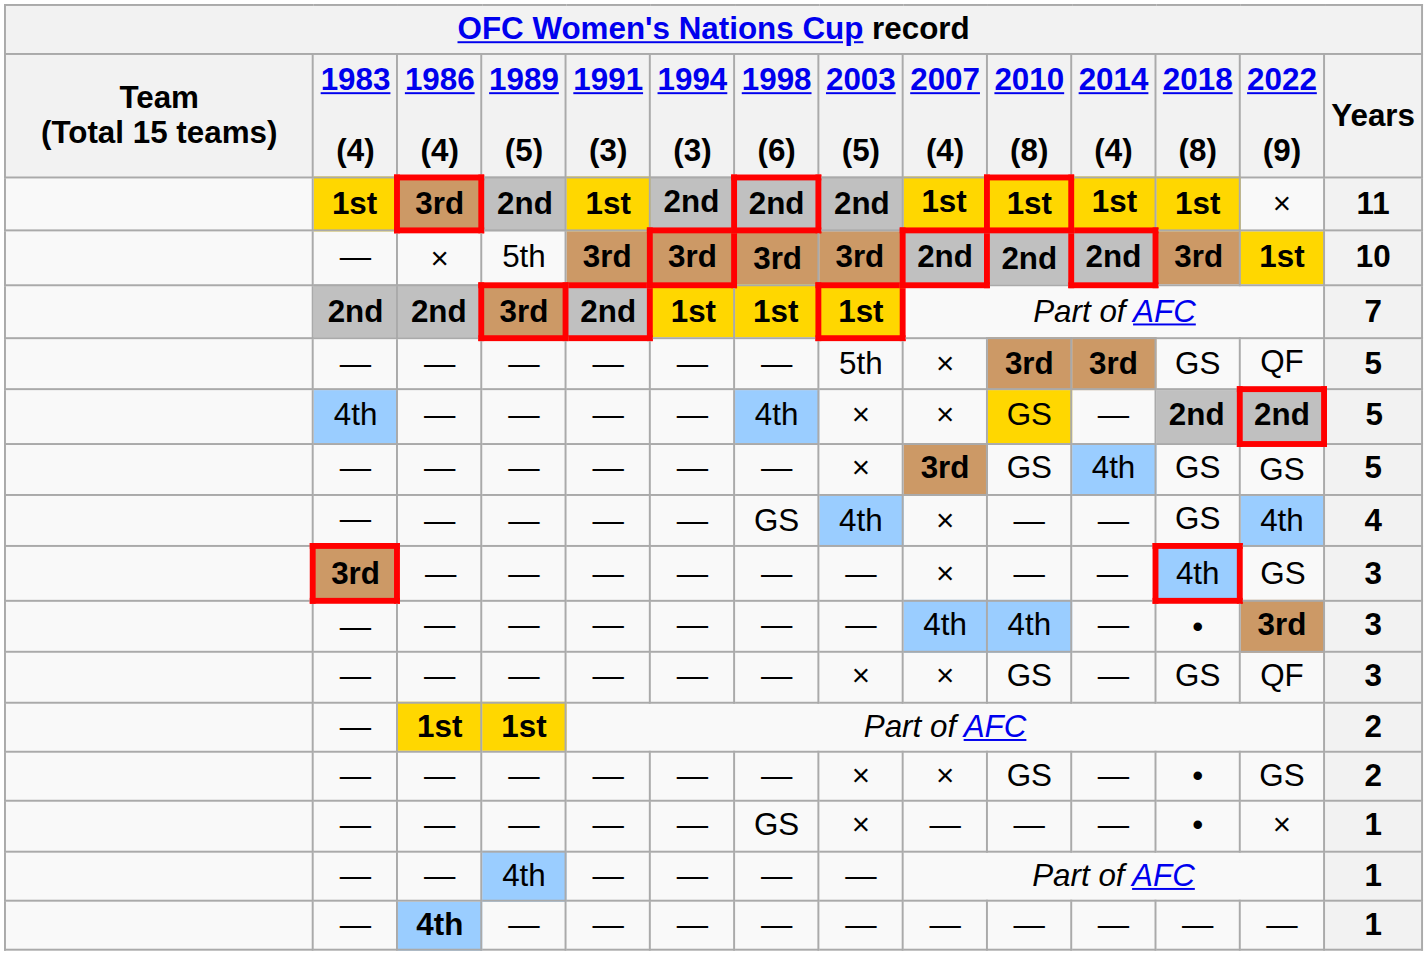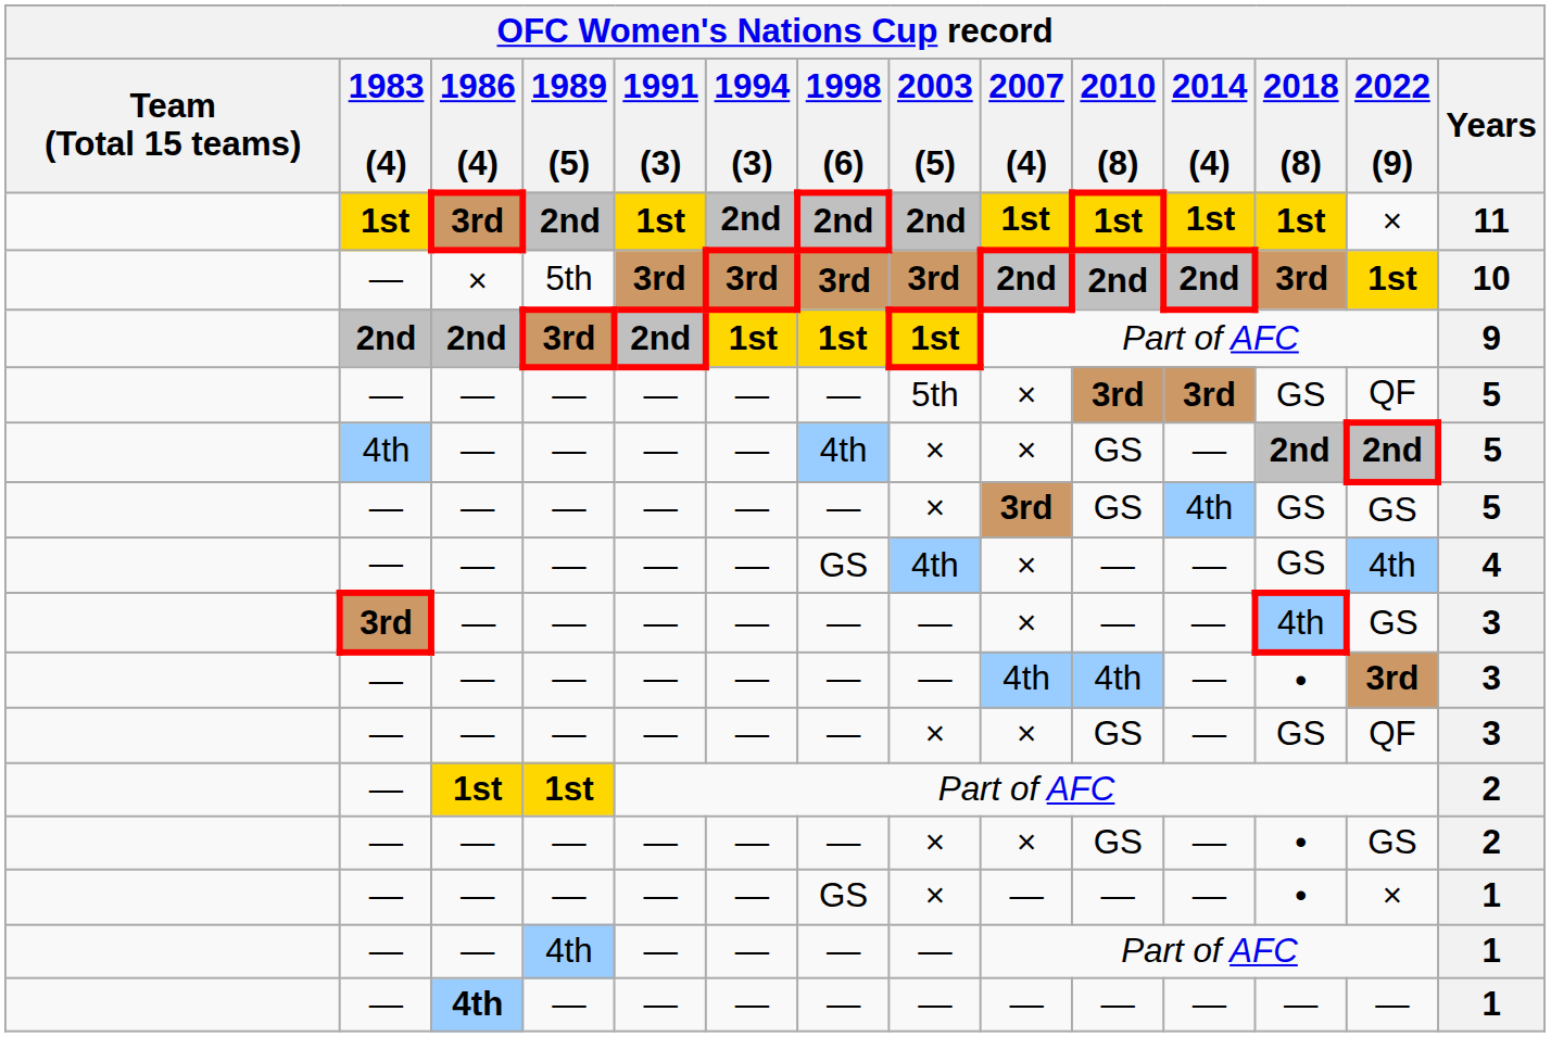row 5 | Years: 7 -> 9
row 7 | 2010 (8): gold background -> no background
